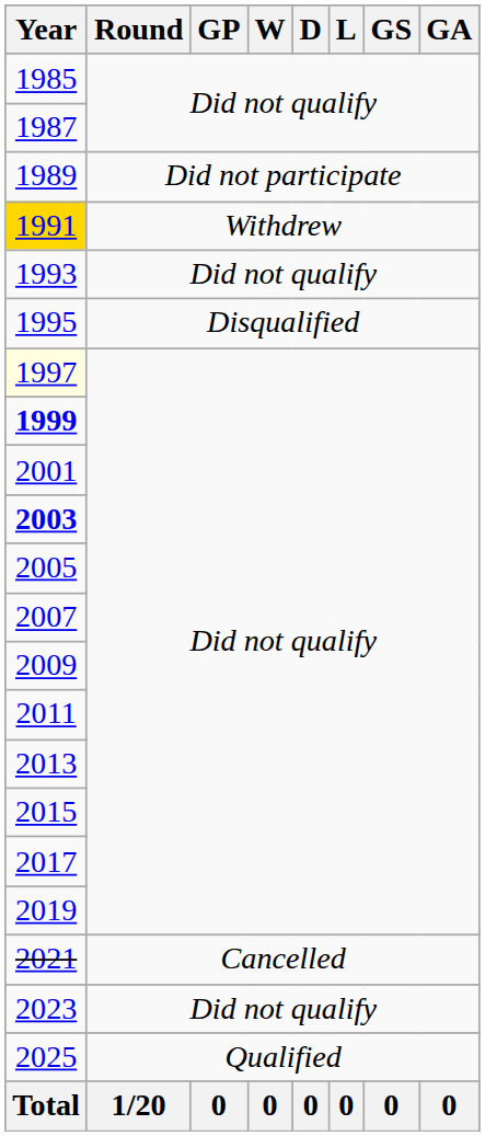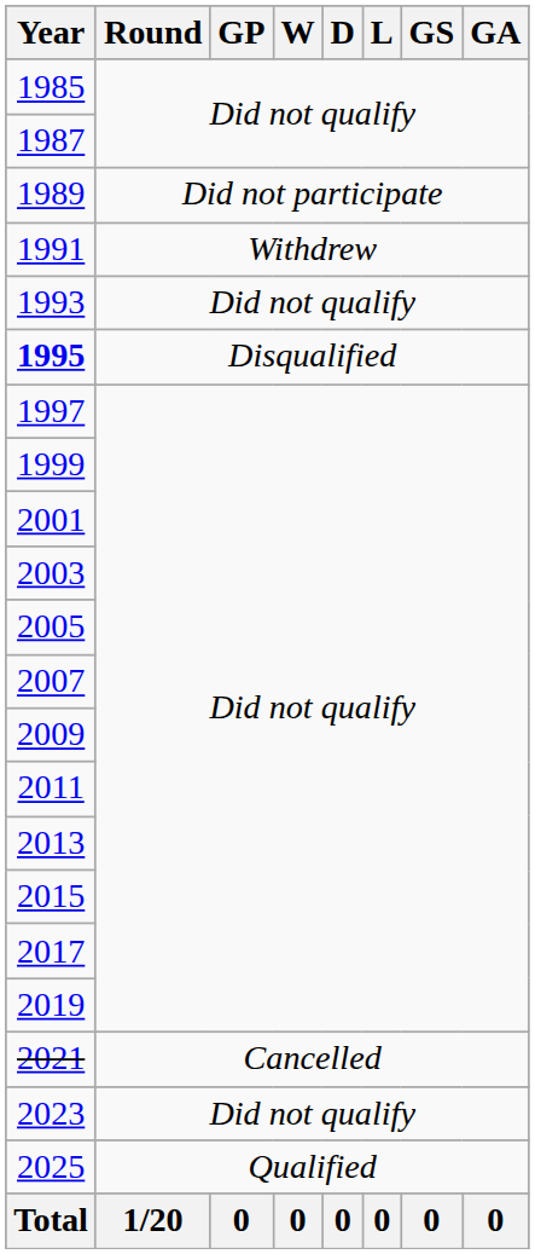1991 | Year: gold background -> no background
1995 | Year: normal -> bold
1997 | Year: lightyellow background -> no background
1999 | Year: bold -> normal
2003 | Year: bold -> normal
